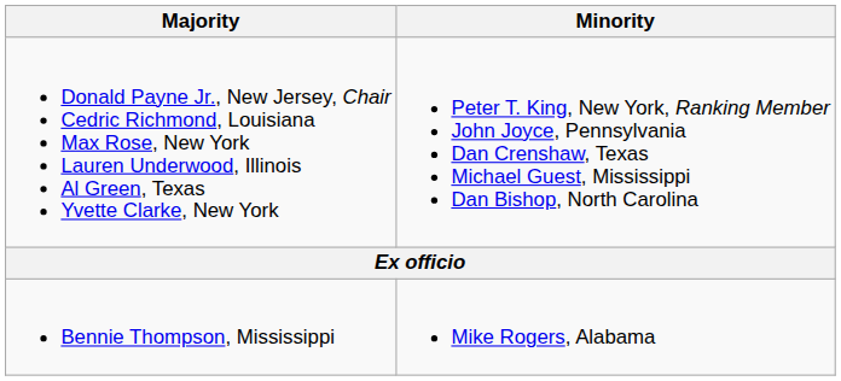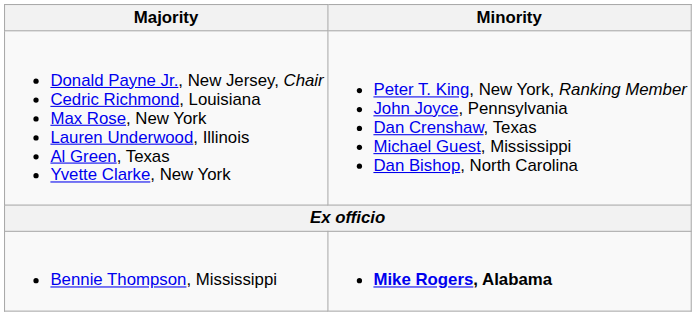Bennie Thompson, Mississippi | Minority: normal -> bold
